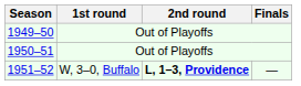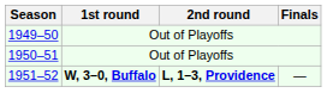1951–52 | 1st round: normal -> bold
